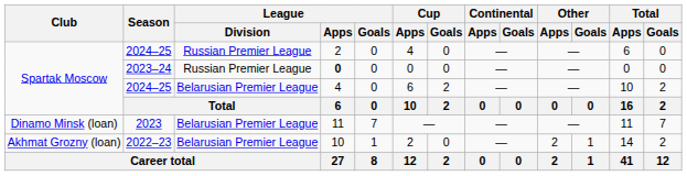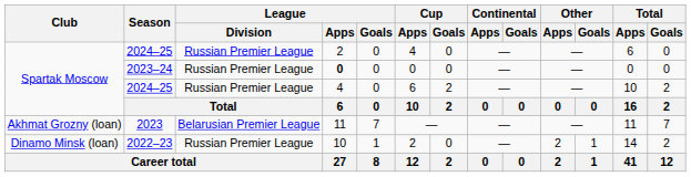row 5 | League / Division: Belarusian Premier League -> Russian Premier League
row 7 | Club: Dinamo Minsk (loan) -> Akhmat Grozny (loan)
row 8 | Club: Akhmat Grozny (loan) -> Dinamo Minsk (loan)
row 8 | League / Division: Belarusian Premier League -> Russian Premier League
